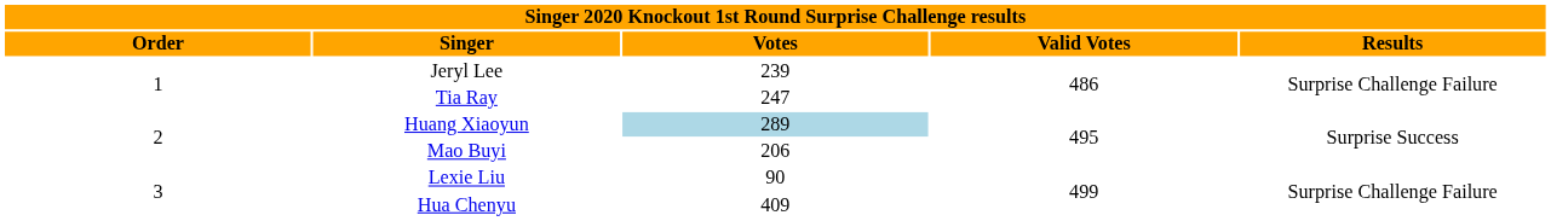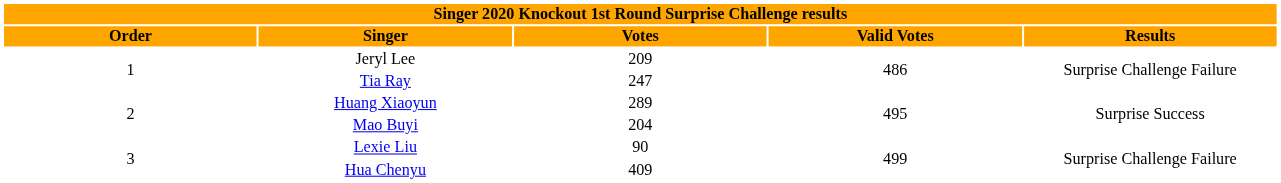Jeryl Lee | Votes: 239 -> 209
Huang Xiaoyun | Votes: lightblue background -> no background
Mao Buyi | Votes: 206 -> 204
